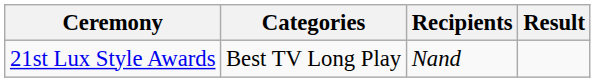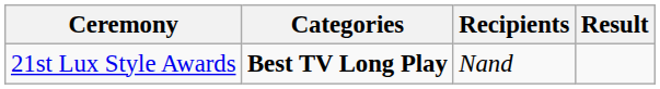21st Lux Style Awards | Categories: normal -> bold
